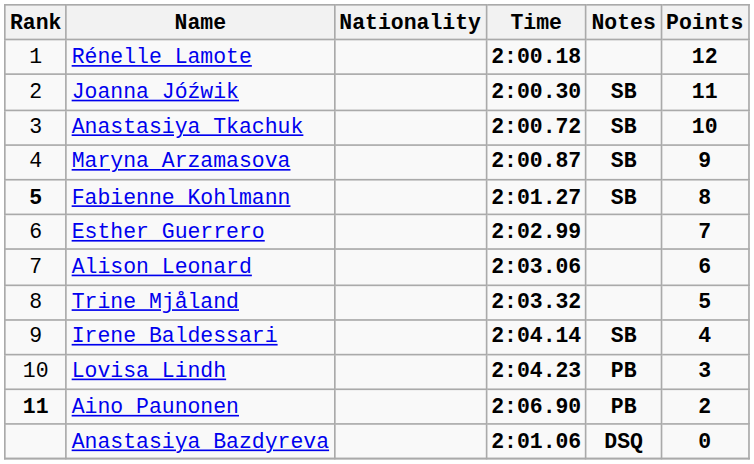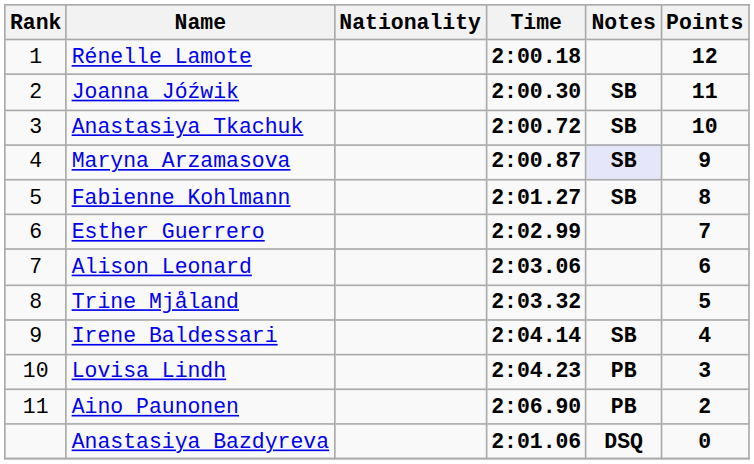Maryna Arzamasova | Notes: no background -> lavender background
Fabienne Kohlmann | Rank: bold -> normal
Aino Paunonen | Rank: bold -> normal
